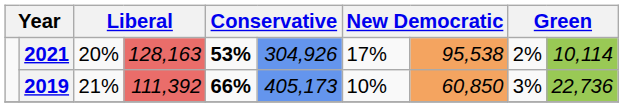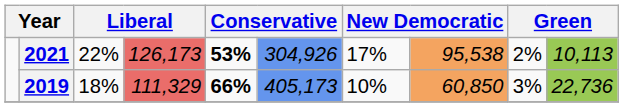2021 | column 3: 20% -> 22%
2021 | column 4: 128,163 -> 126,173
2021 | column 10: 10,114 -> 10,113
2019 | column 3: 21% -> 18%
2019 | column 4: 111,392 -> 111,329
